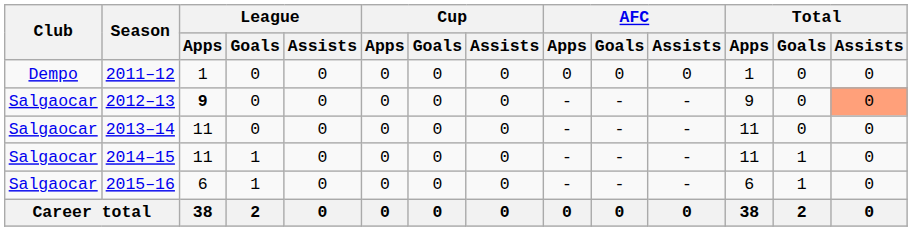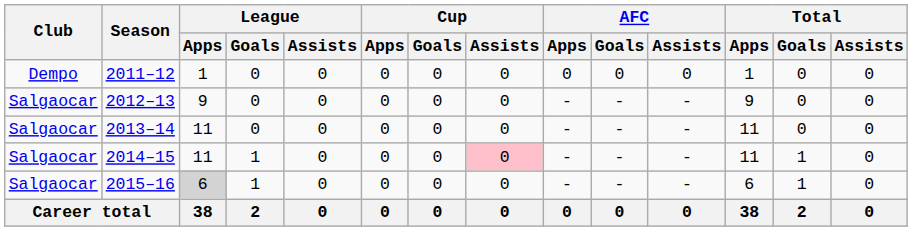2012–13 | League / Apps: bold -> normal
2012–13 | Total / Assists: lightsalmon background -> no background
2014–15 | Cup / Assists: no background -> pink background
2015–16 | League / Apps: no background -> lightgrey background
